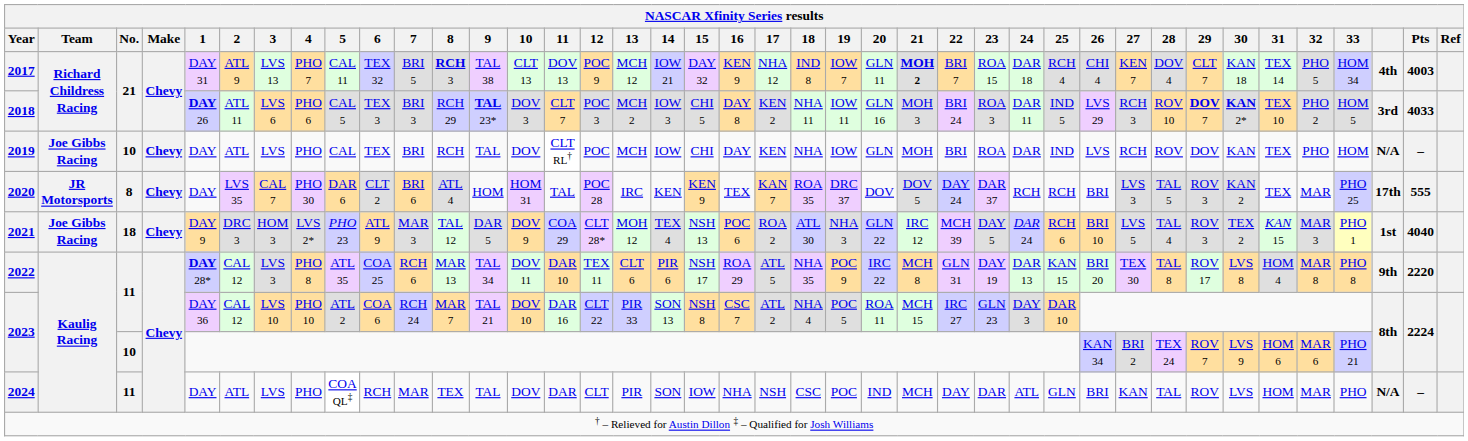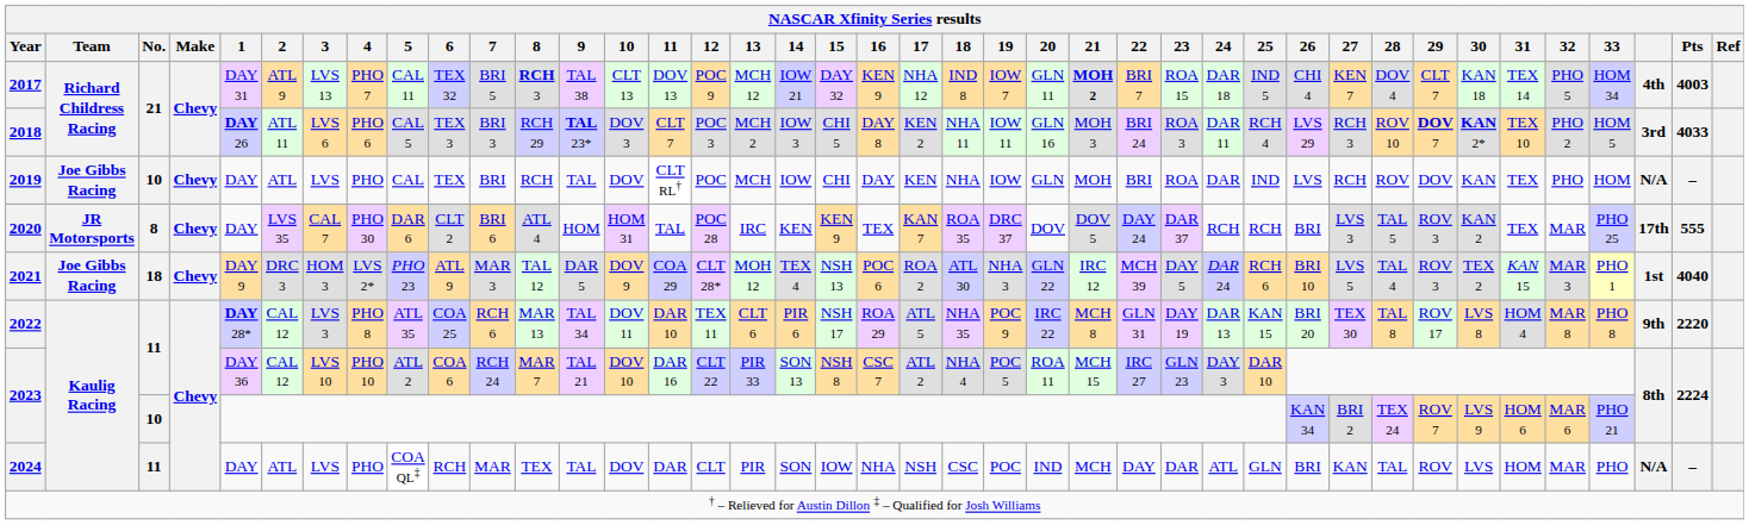2017 | NASCAR Xfinity Series results / 25: RCH 4 -> IND 5
2018 | NASCAR Xfinity Series results / 25: IND 5 -> RCH 4
